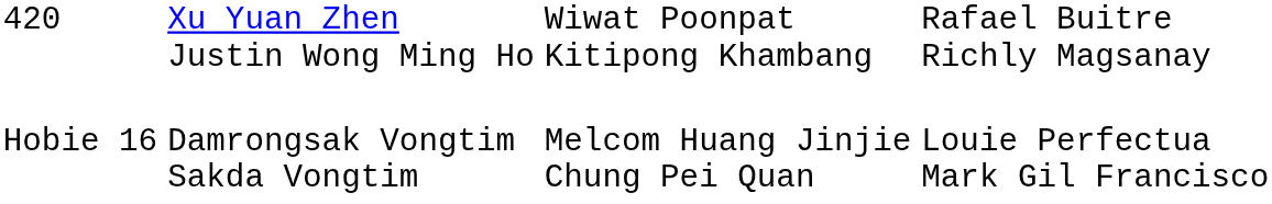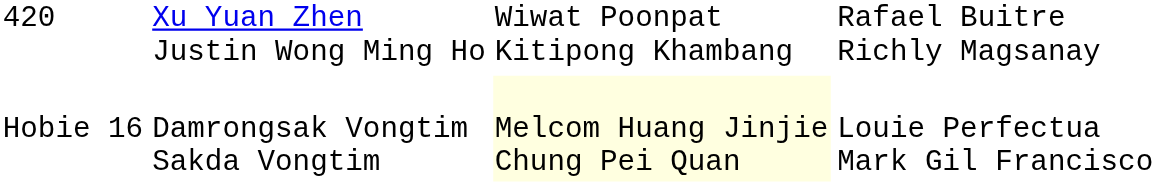Hobie 16 | column 3: no background -> lightyellow background
